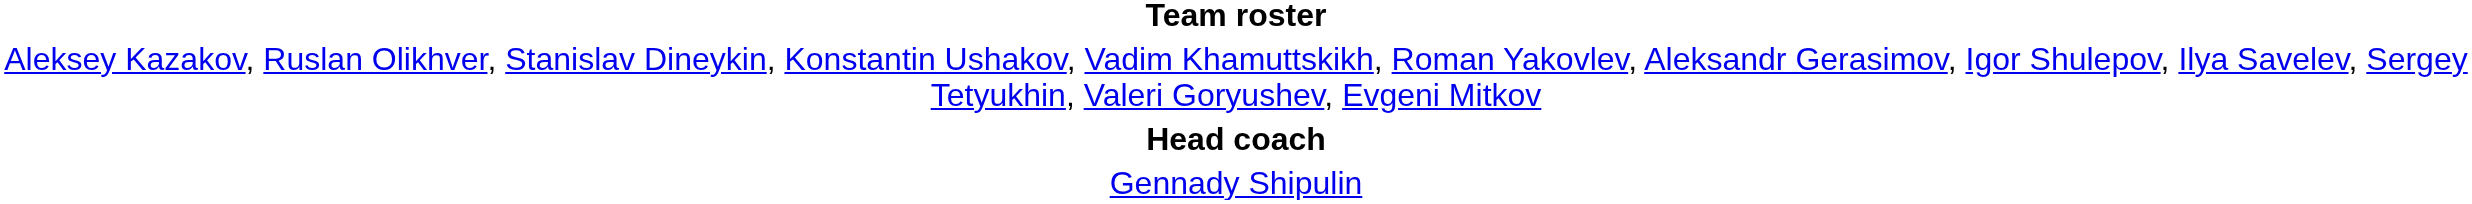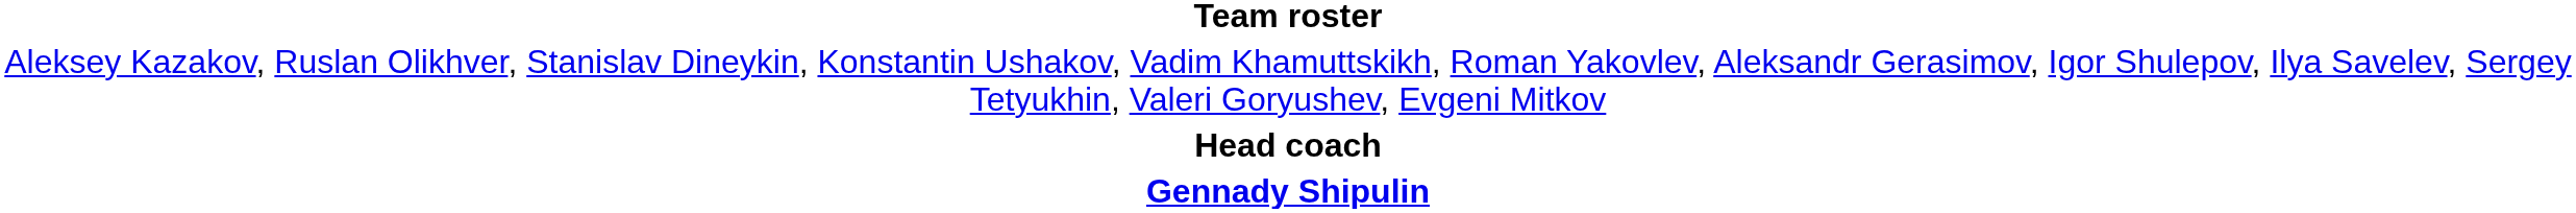row 4 | column 1: normal -> bold
